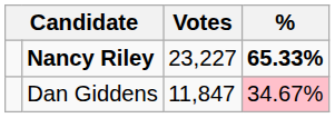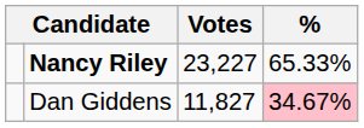Nancy Riley | %: bold -> normal
Dan Giddens | Votes: 11,847 -> 11,827
